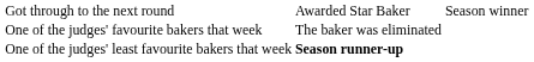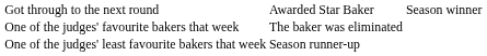One of the judges' least favourite bakers that week | column 2: bold -> normal
